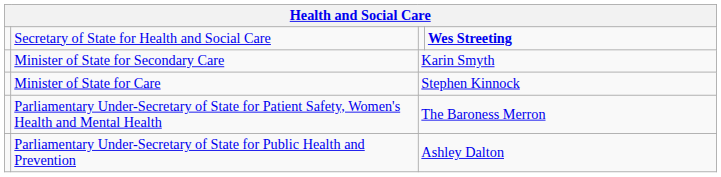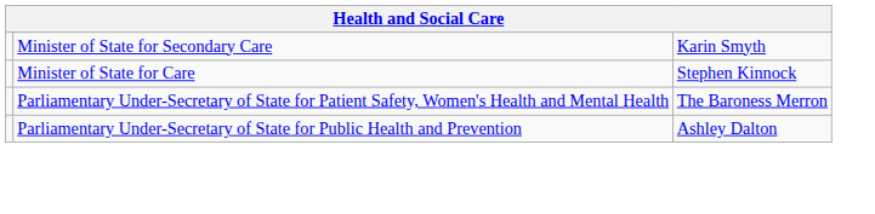- row: Secretary of State for Health and Social Care | Wes Streeting
